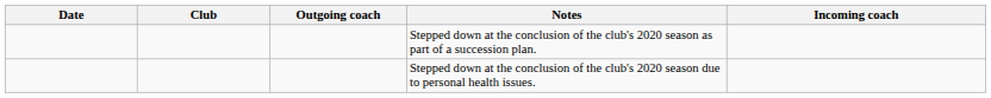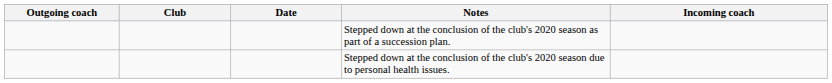columns swapped: Outgoing coach <-> Date
